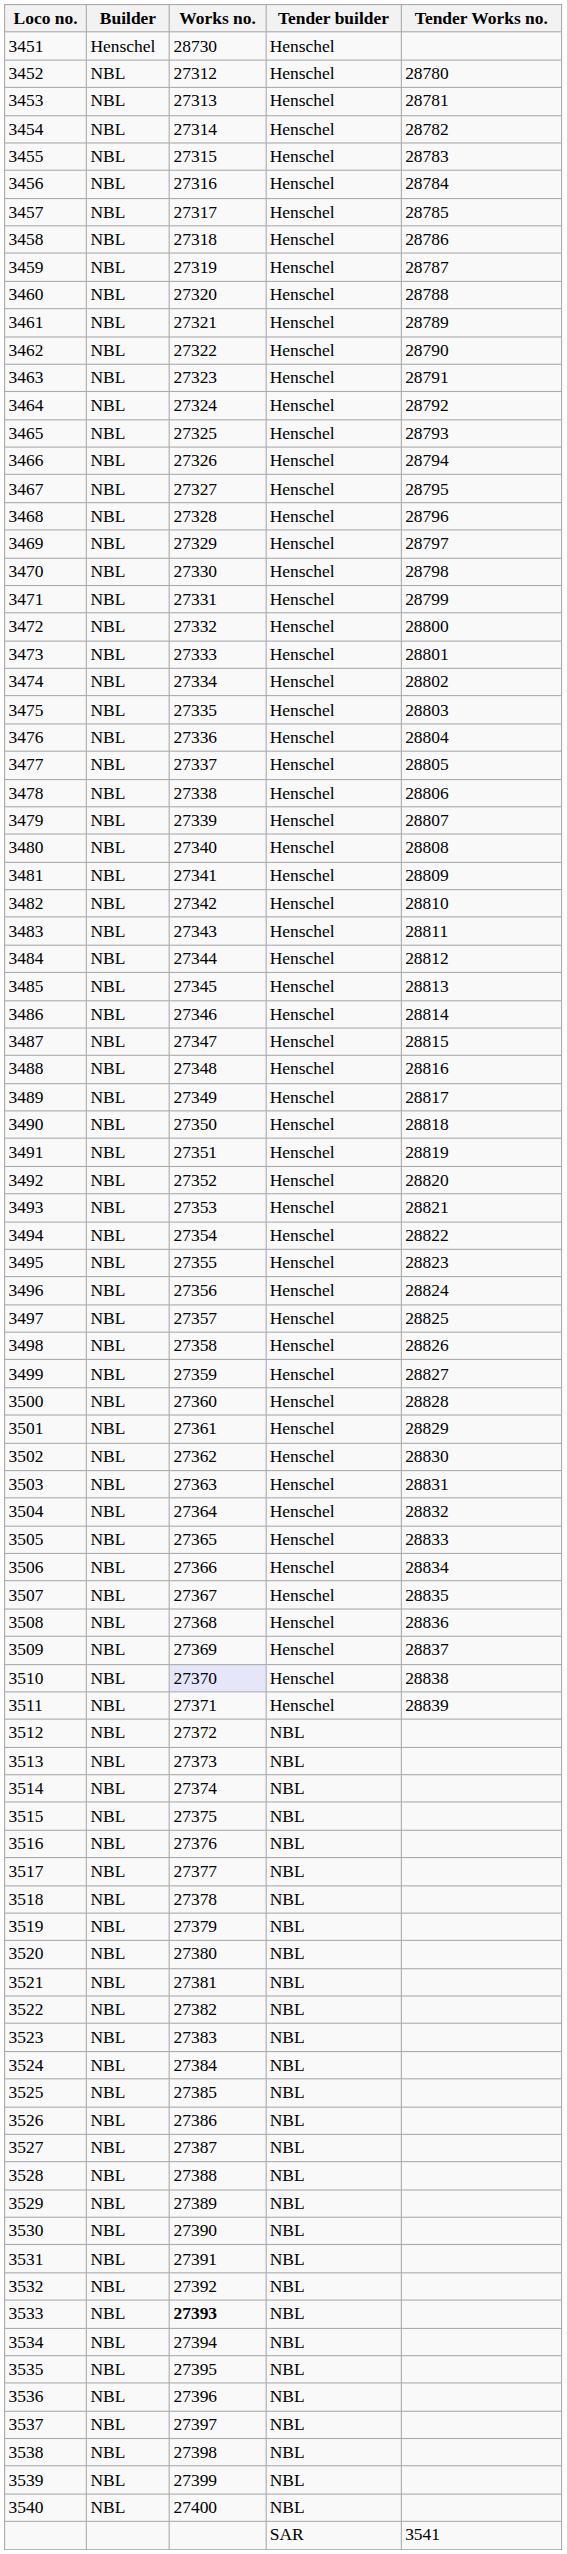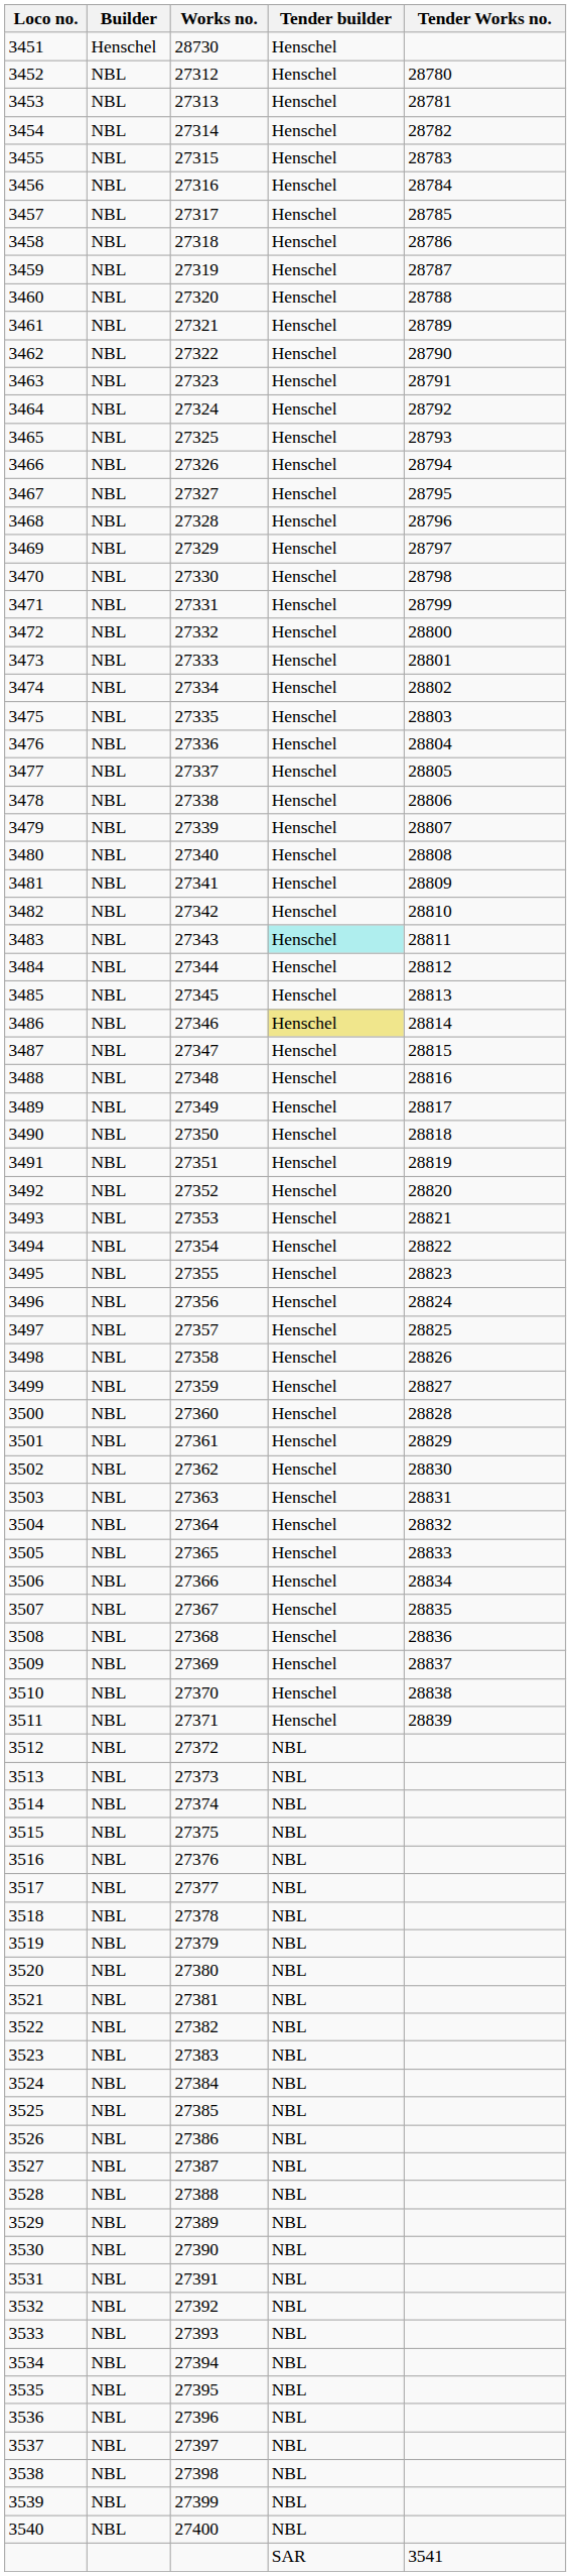3483 | Tender builder: no background -> paleturquoise background
3486 | Tender builder: no background -> khaki background
3510 | Works no.: lavender background -> no background
3533 | Works no.: bold -> normal
